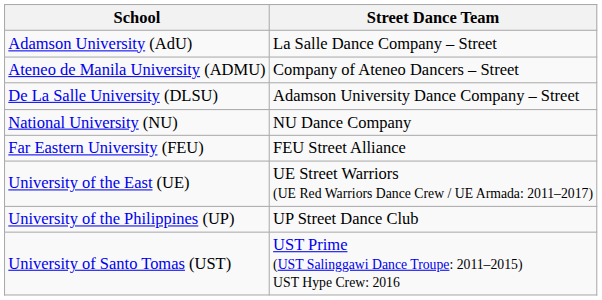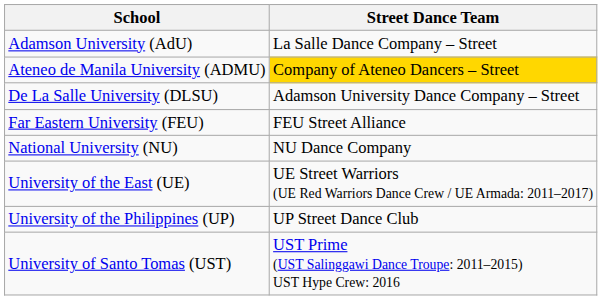Ateneo de Manila University (ADMU) | Street Dance Team: no background -> gold background
rows swapped: Far Eastern University (FEU) <-> National University (NU)
